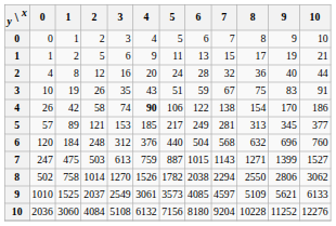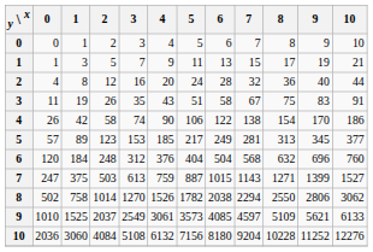row 3 | 1: 2 -> 3
row 3 | 3: 6 -> 7
row 5 | 0: 10 -> 11
row 5 | 6: 59 -> 58
row 6 | 4: bold -> normal
row 7 | 2: 121 -> 123
row 8 | 5: 440 -> 404
row 9 | 1: 475 -> 375
